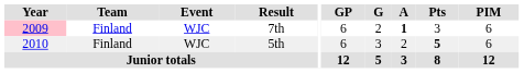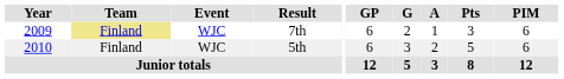7th | Year: pink background -> no background
7th | Team: no background -> khaki background
7th | A: bold -> normal
5th | Pts: bold -> normal
